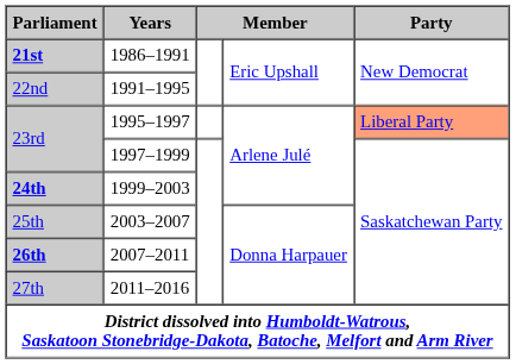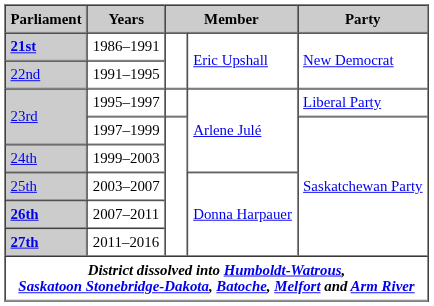1995–1997 | Party: lightsalmon background -> no background
1999–2003 | Parliament: bold -> normal
2011–2016 | Parliament: normal -> bold
